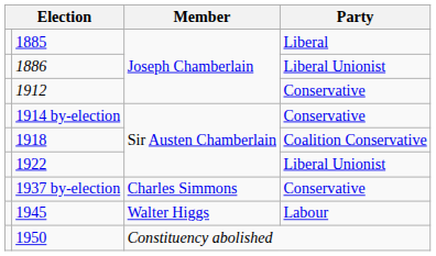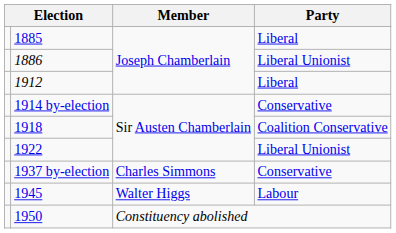1912 | Party: Conservative -> Liberal
